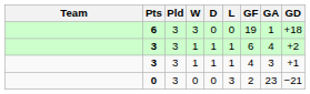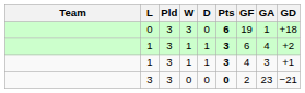columns swapped: Pts <-> L
